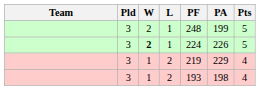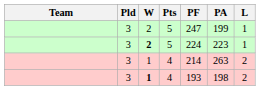columns swapped: L <-> Pts
row 2 | PF: 248 -> 247
row 3 | PA: 226 -> 223
row 4 | PF: 219 -> 214
row 4 | PA: 229 -> 263
row 5 | W: normal -> bold
